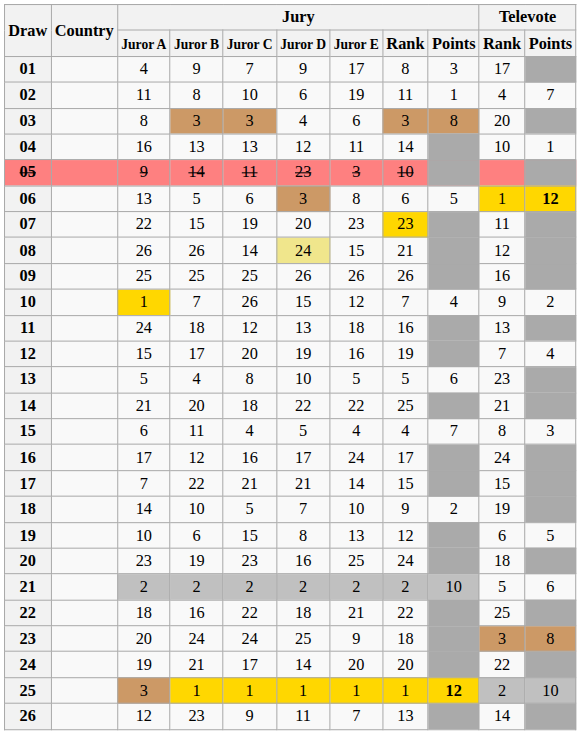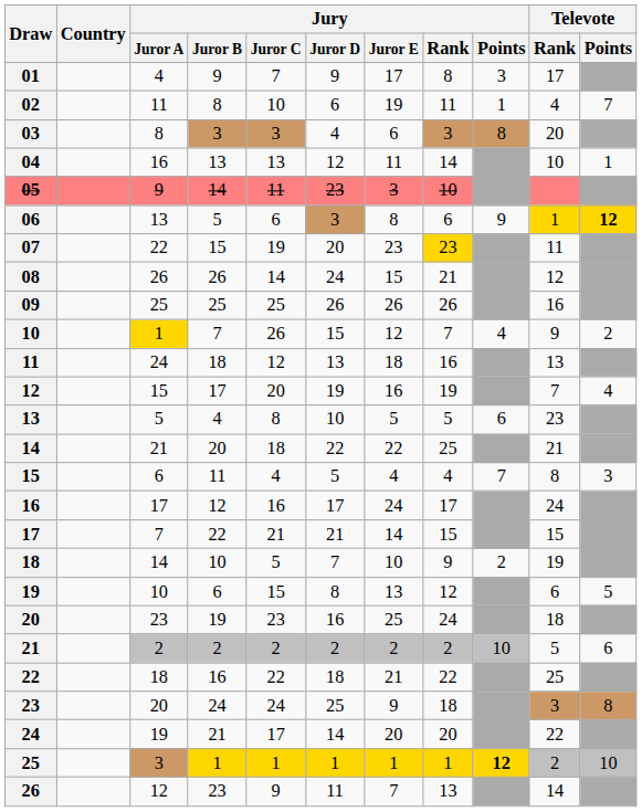06 | Jury / Points: 5 -> 9
08 | Jury / Juror D: khaki background -> no background
